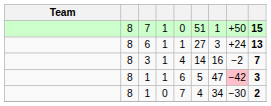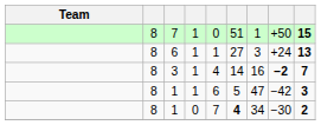row 4 | column 8: normal -> bold
row 5 | column 8: pink background -> no background
row 6 | column 6: normal -> bold
